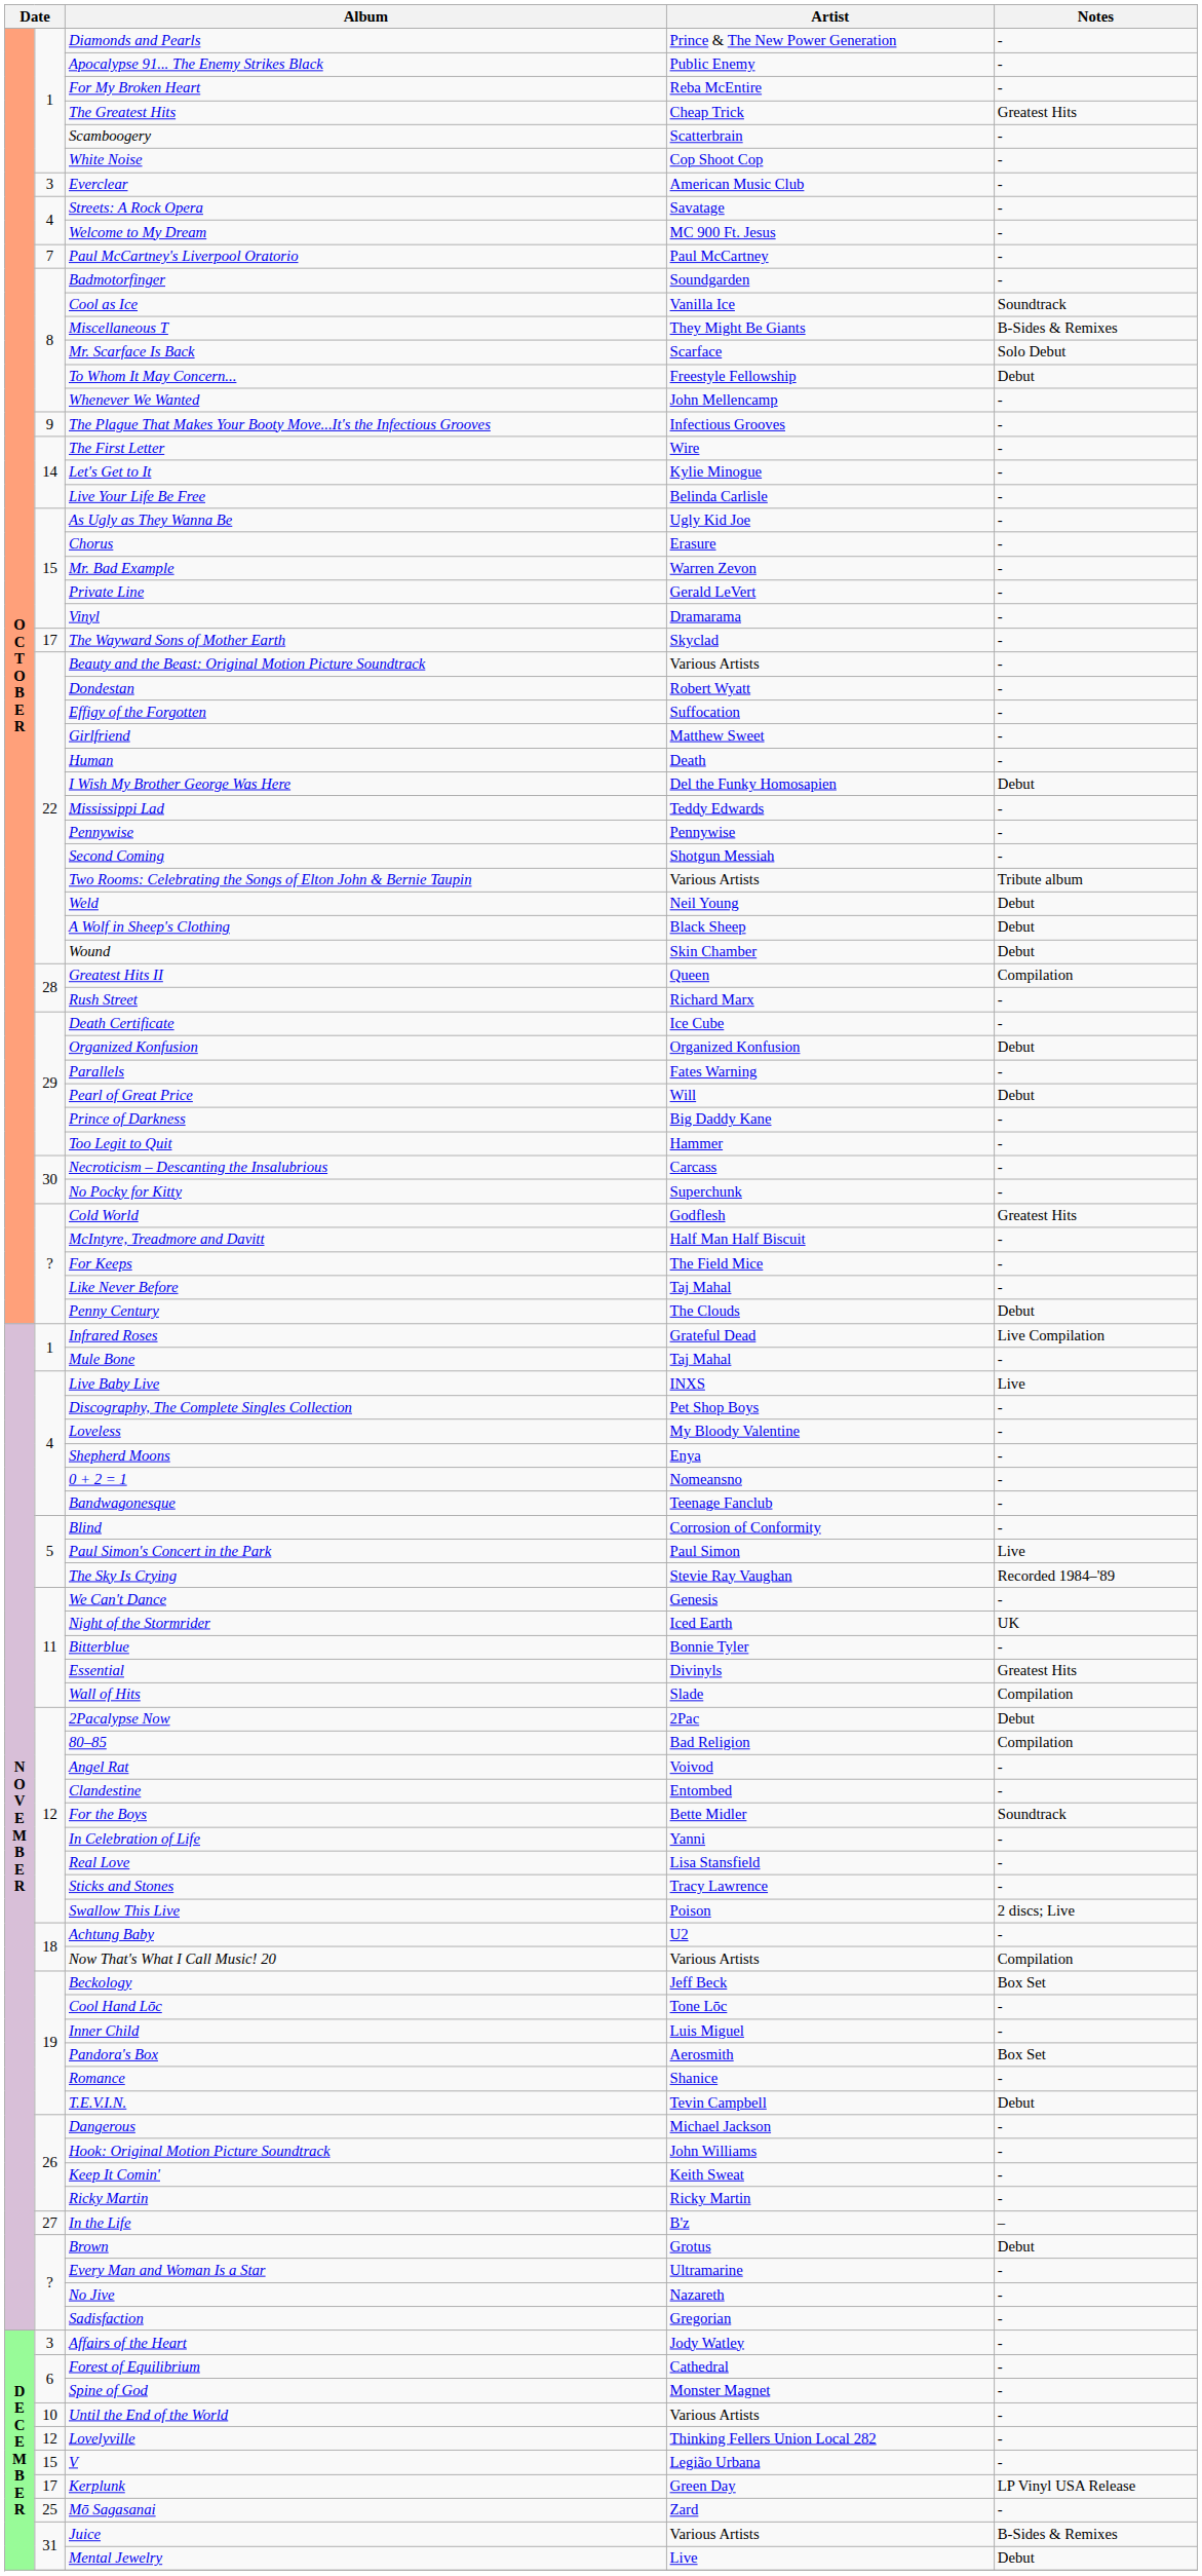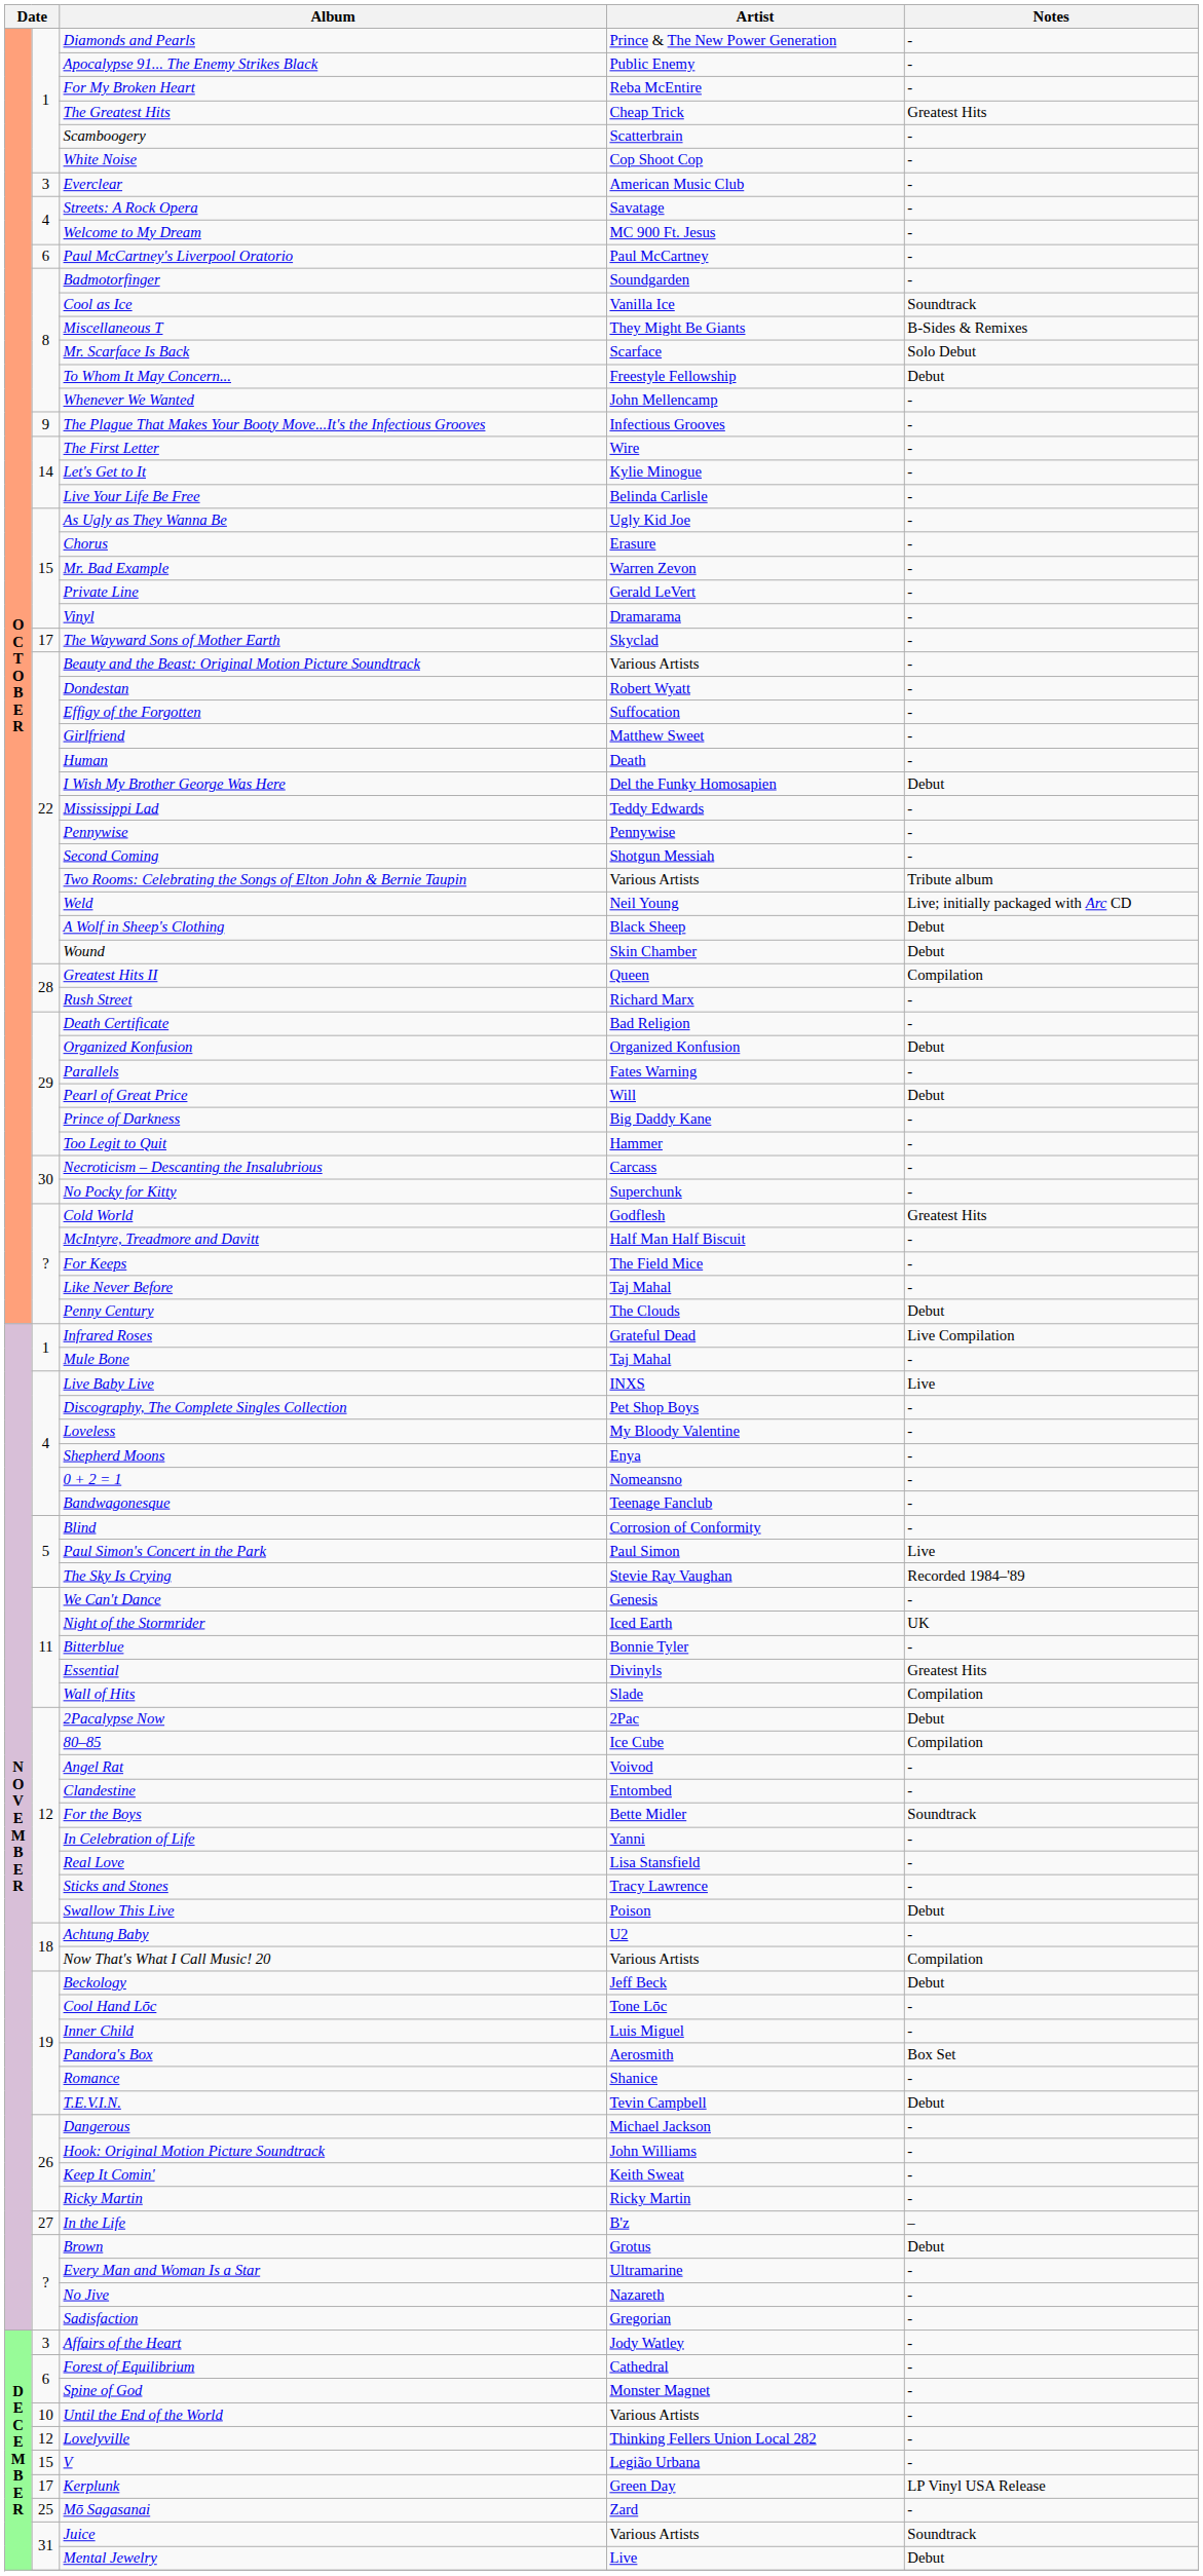Paul McCartney's Liverpool Oratorio | column 2: 7 -> 6
Weld | Notes: Debut -> Live; initially packaged with Arc CD
Death Certificate | Artist: Ice Cube -> Bad Religion
80–85 | Artist: Bad Religion -> Ice Cube
Swallow This Live | Notes: 2 discs; Live -> Debut
Beckology | Notes: Box Set -> Debut
Juice | Notes: B-Sides & Remixes -> Soundtrack
